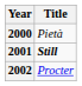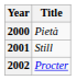2001 | Title: bold -> normal
